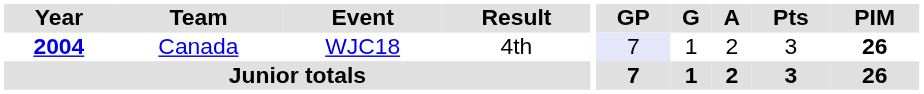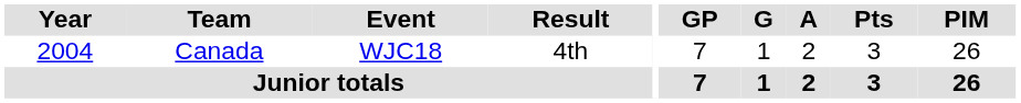Canada | Year: bold -> normal
Canada | GP: lavender background -> no background
Canada | PIM: bold -> normal
